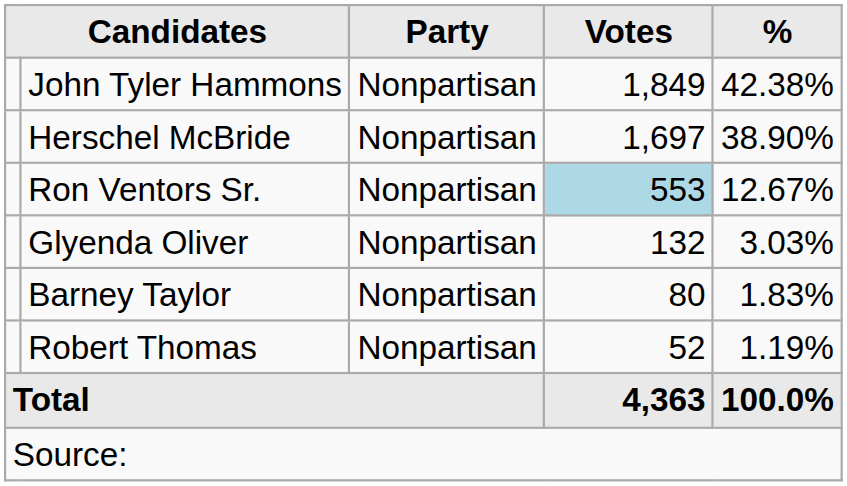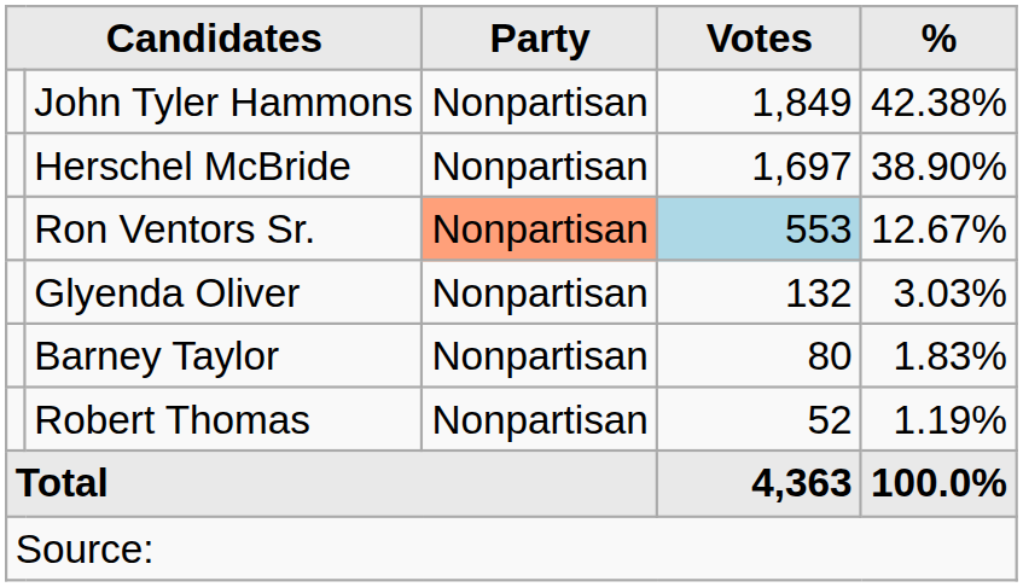Ron Ventors Sr. | Party: no background -> lightsalmon background
